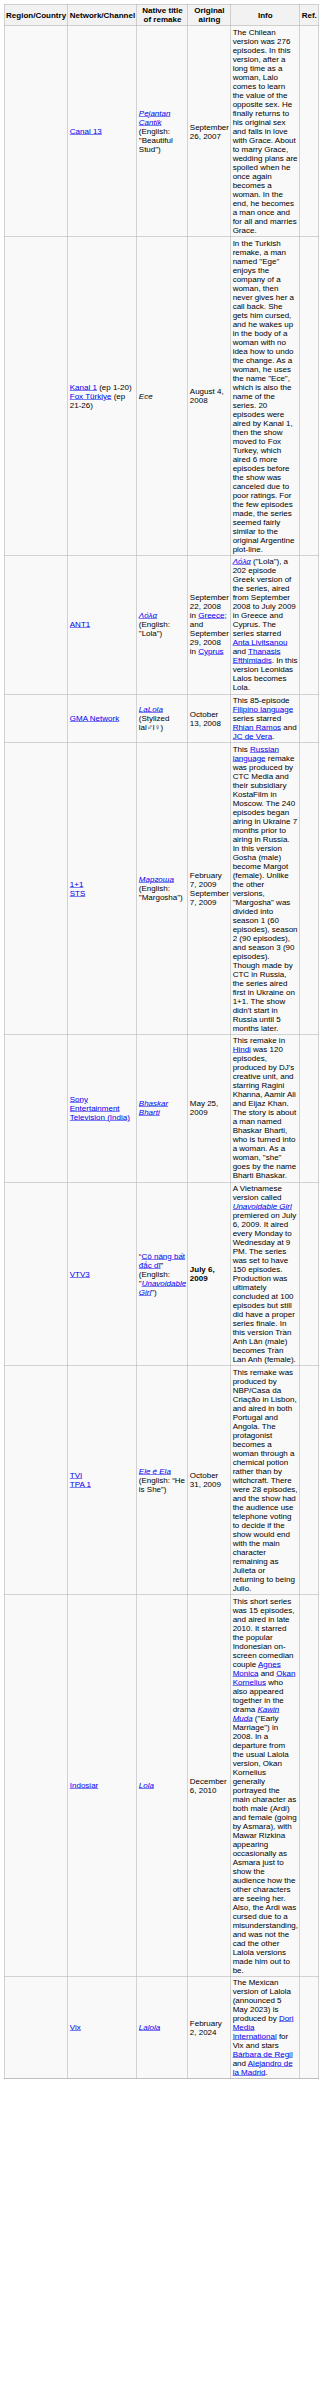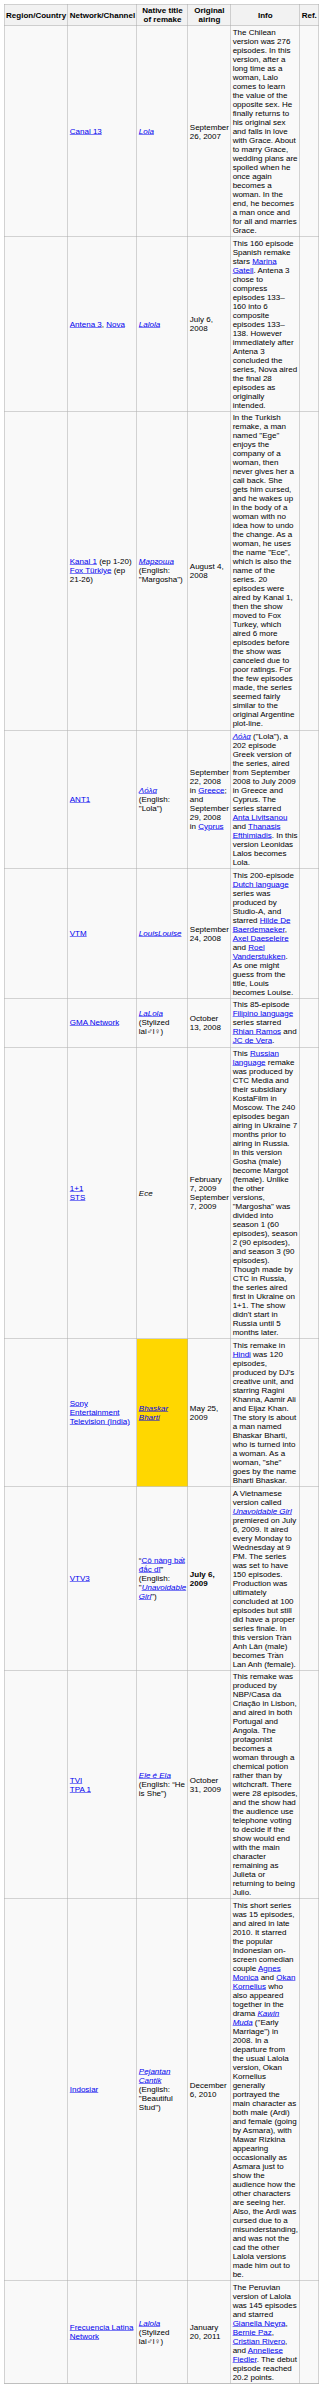Canal 13 | Native title of remake: Pejantan Cantik (English: "Beautiful Stud") -> Lola
+ row: Antena 3, Nova | Lalola | July 6, 2008 | This 160 episode Spanish remake stars Marina Gatell. Antena 3 chose to compress episodes 133–160 into 6 composite episodes 133–138. However immediately after Antena 3 concluded the series, Nova aired the final 28 episodes as originally intended.
Kanal 1 (ep 1-20) Fox Türkiye (ep 21-26) | Native title of remake: Ece -> Маргоша (English: "Margosha")
+ row: VTM | LouisLouise | September 24, 2008 | This 200-episode Dutch language series was produced by Studio-A, and starred Hilde De Baerdemaeker, Axel Daeseleire and Roel Vanderstukken. As one might guess from the title, Louis becomes Louise.
1+1 STS | Native title of remake: Маргоша (English: "Margosha") -> Ece
Sony Entertainment Television (India) | Native title of remake: no background -> gold background
Indosiar | Native title of remake: Lola -> Pejantan Cantik (English: "Beautiful Stud")
+ row: Frecuencia Latina Network | Lalola (Stylized lal♂l♀) | January 20, 2011 | The Peruvian version of Lalola was 145 episodes and starred Gianella Neyra, Bernie Paz, Cristian Rivero, and Anneliese Fiedler. The debut episode reached 20.2 points.
- row: Vix | Lalola | February 2, 2024 | The Mexican version of Lalola (announced 5 May 2023) is produced by Dori Media International for Vix and stars Bárbara de Regil and Alejandro de la Madrid.
